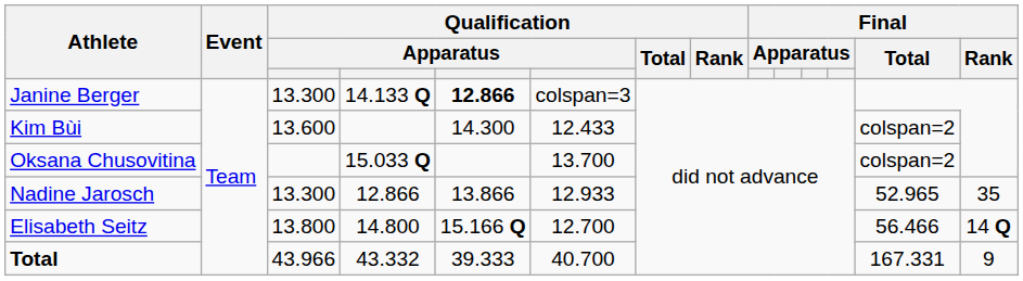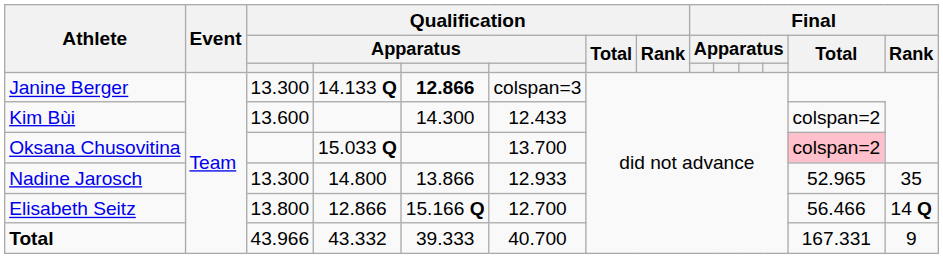Oksana Chusovitina | Final / Total: no background -> pink background
Nadine Jarosch | column 4: 12.866 -> 14.800
Elisabeth Seitz | column 4: 14.800 -> 12.866
